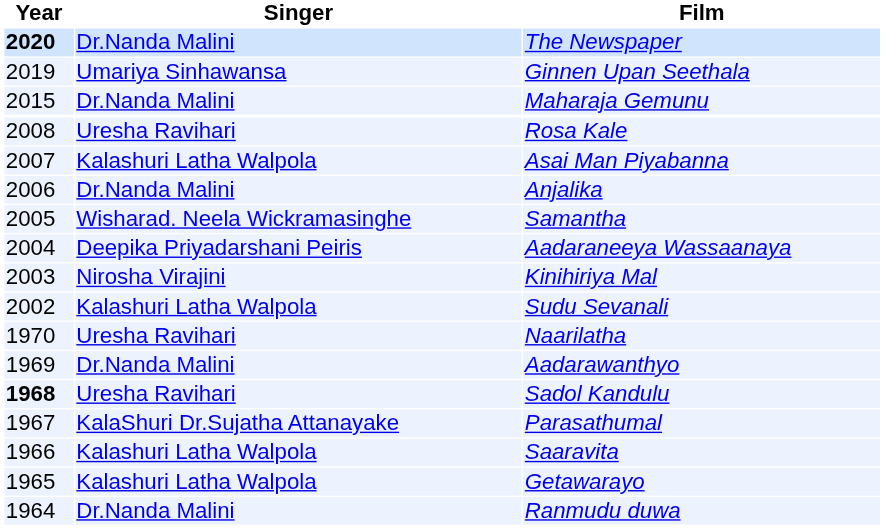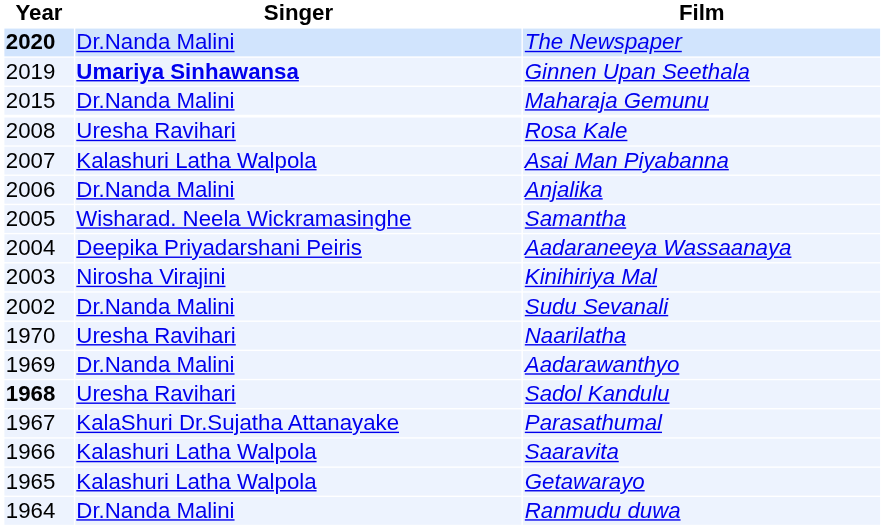Ginnen Upan Seethala | Singer: normal -> bold
Sudu Sevanali | Singer: Kalashuri Latha Walpola -> Dr.Nanda Malini
